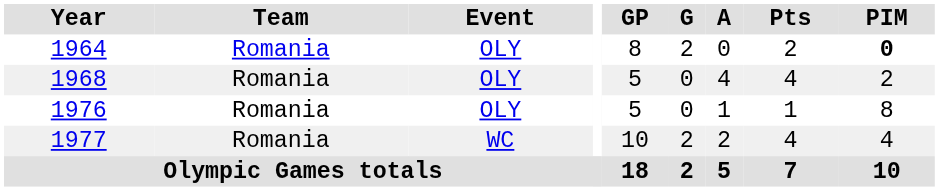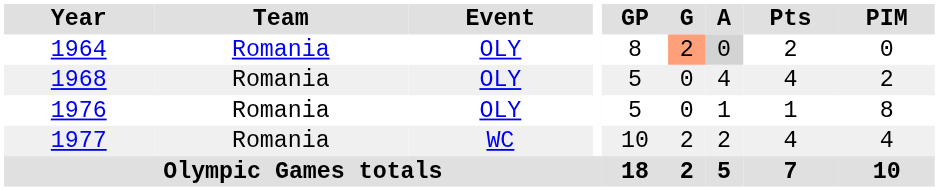1964 | G: no background -> lightsalmon background
1964 | A: no background -> lightgrey background
1964 | PIM: bold -> normal
